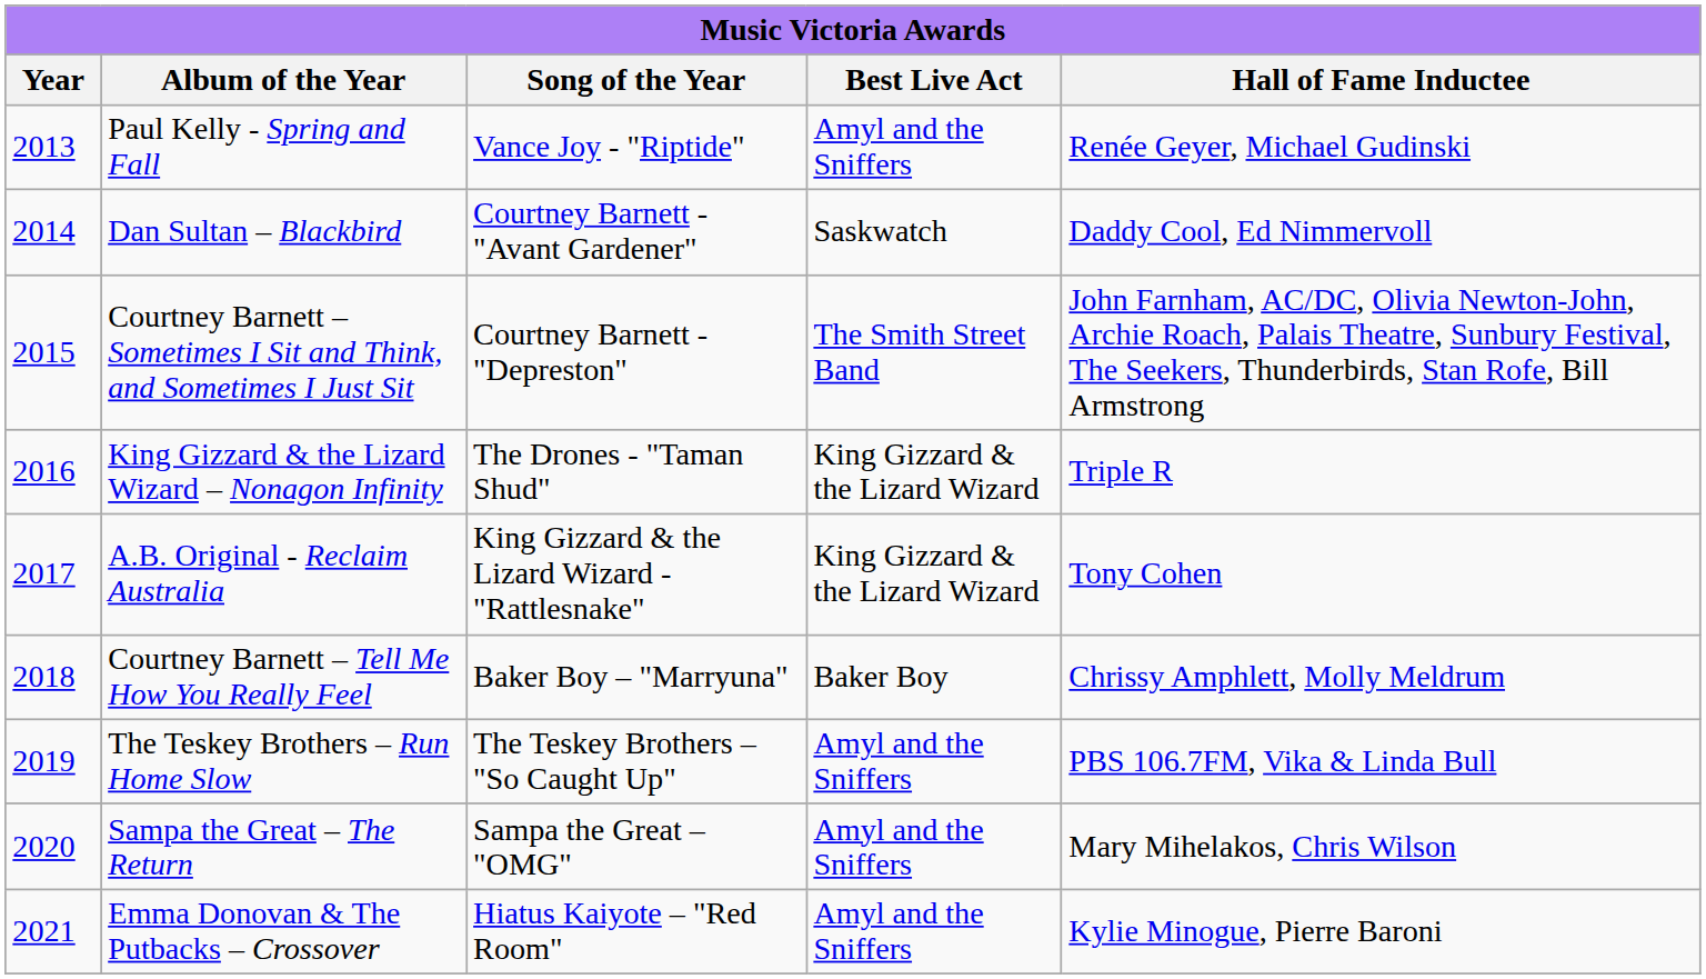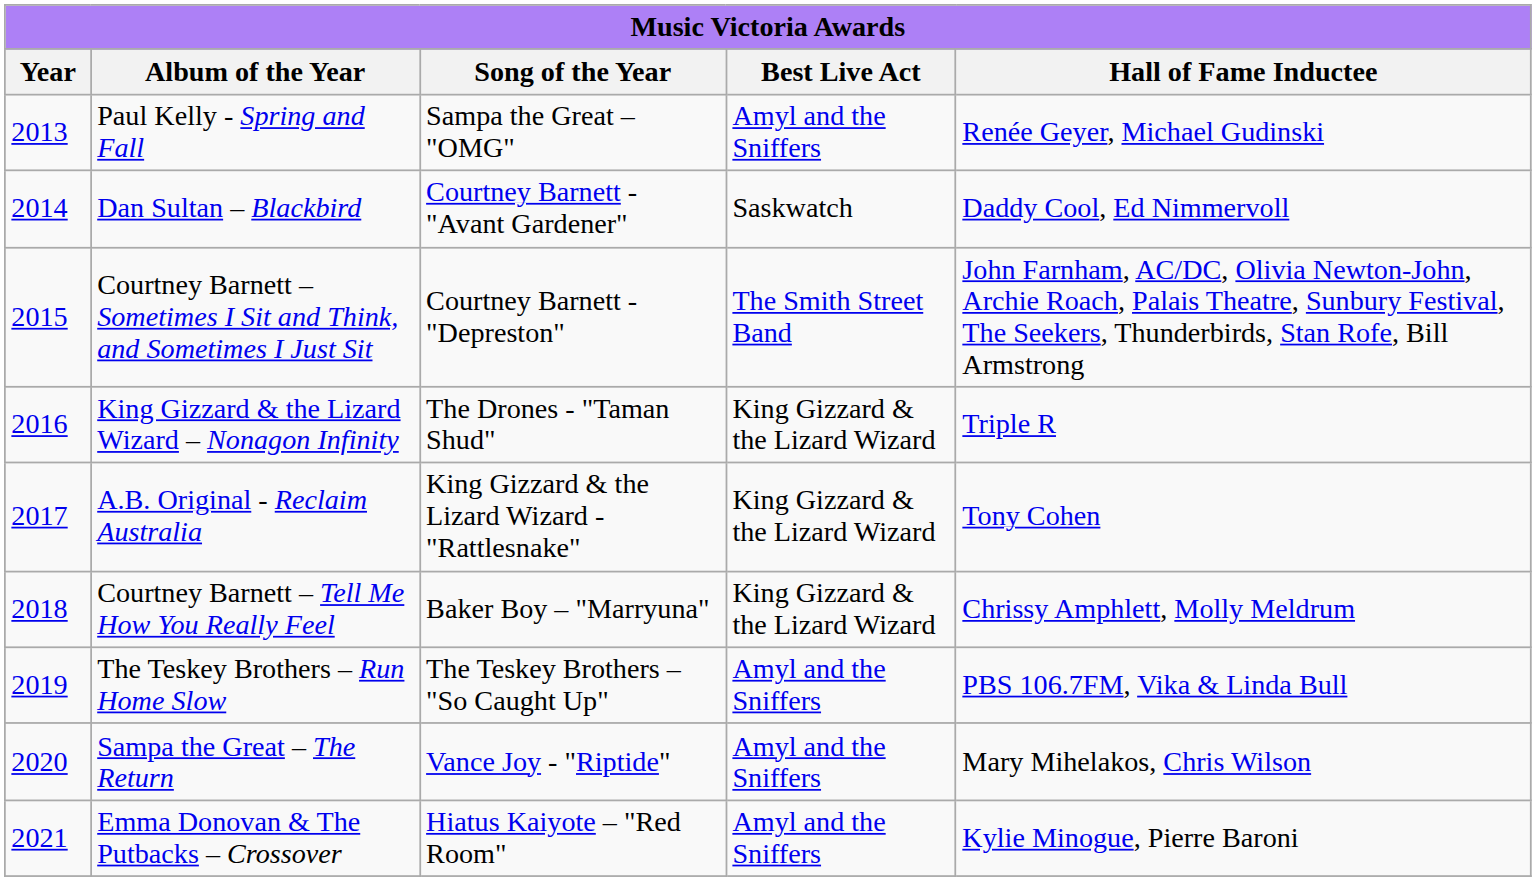Paul Kelly - Spring and Fall | Song of the Year: Vance Joy - "Riptide" -> Sampa the Great – "OMG"
Courtney Barnett – Tell Me How You Really Feel | Best Live Act: Baker Boy -> King Gizzard & the Lizard Wizard
Sampa the Great – The Return | Song of the Year: Sampa the Great – "OMG" -> Vance Joy - "Riptide"
